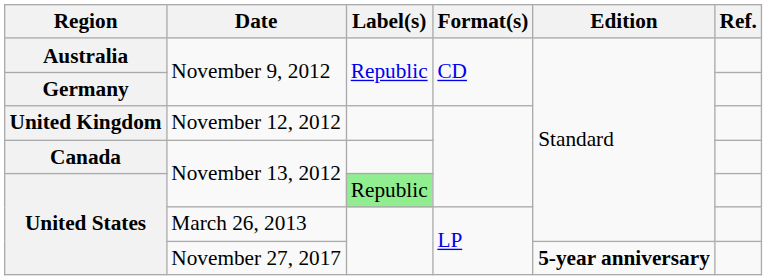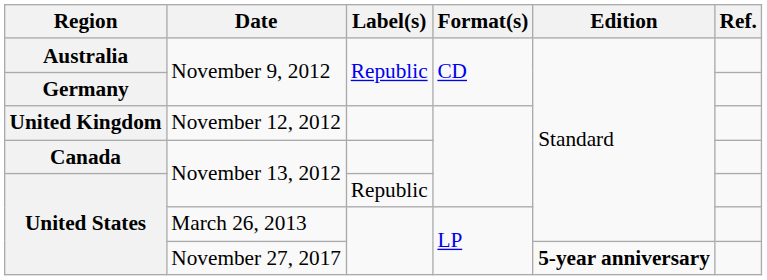United States / November 13, 2012 | Label(s): lightgreen background -> no background
